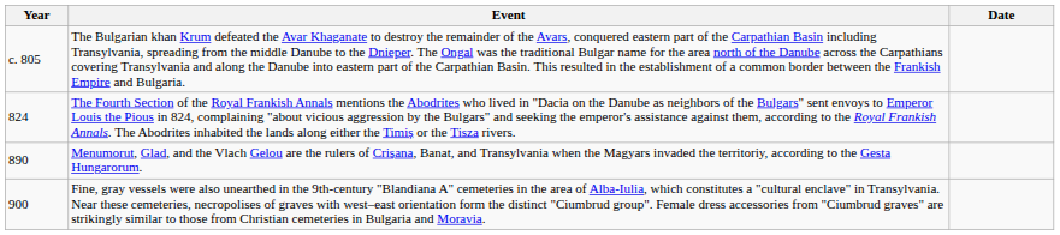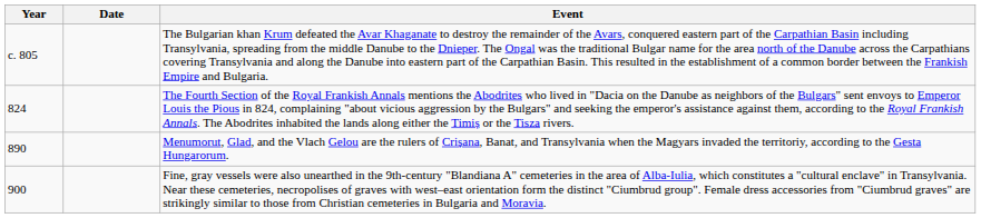columns swapped: Date <-> Event
